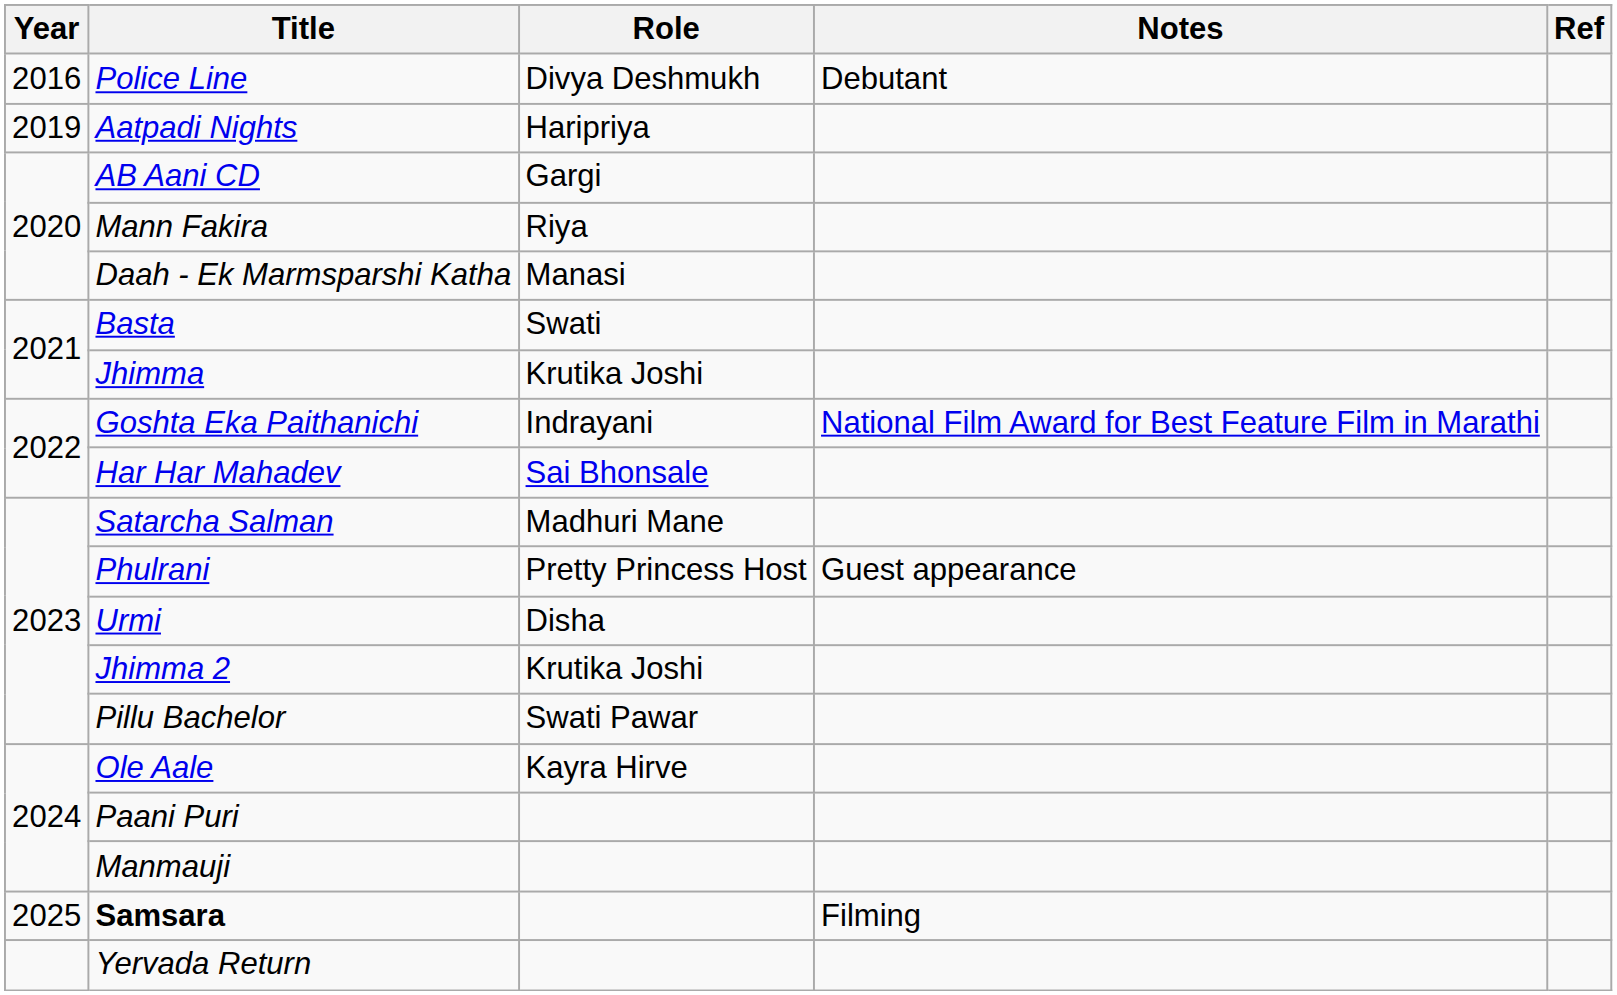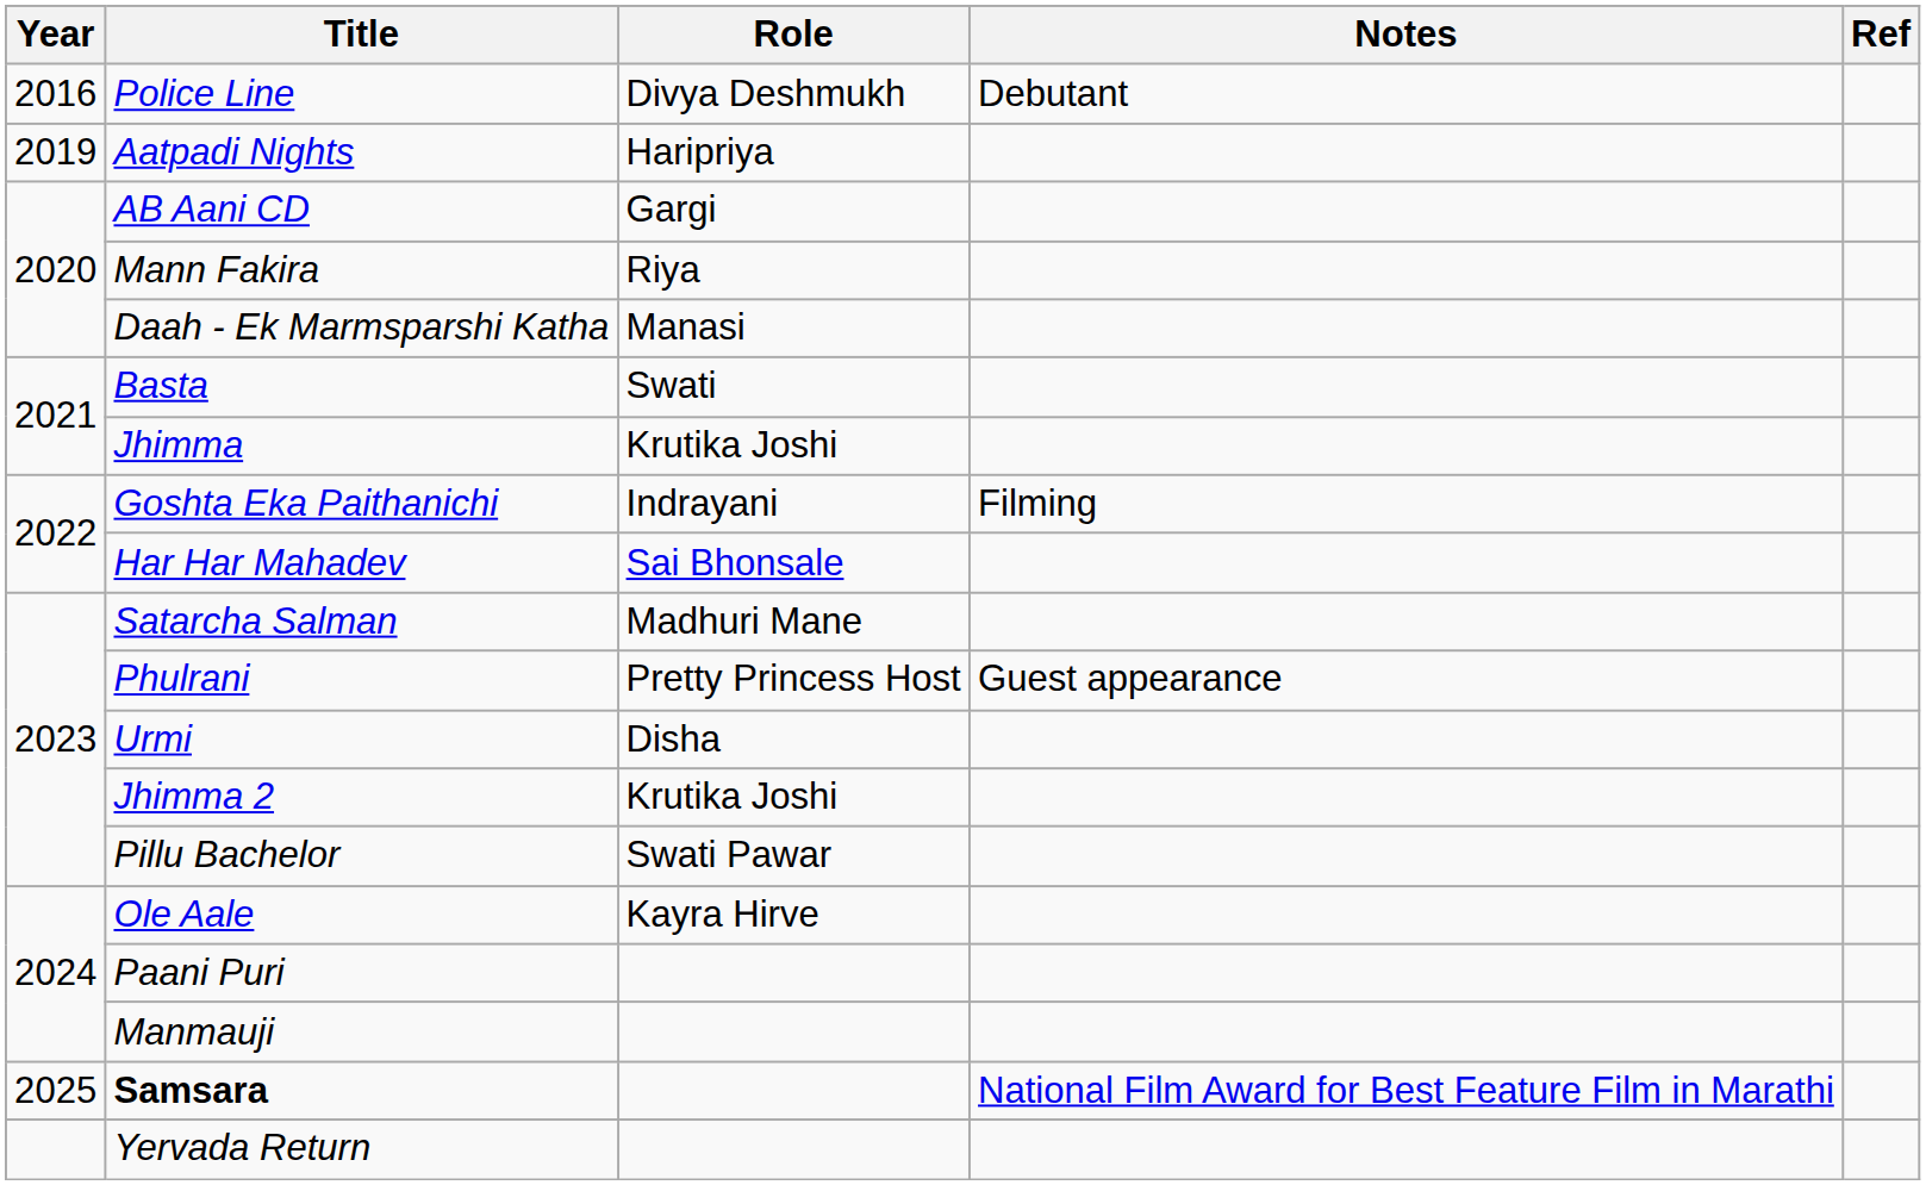Goshta Eka Paithanichi | Notes: National Film Award for Best Feature Film in Marathi -> Filming
Samsara | Notes: Filming -> National Film Award for Best Feature Film in Marathi
